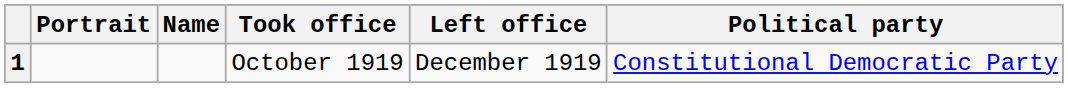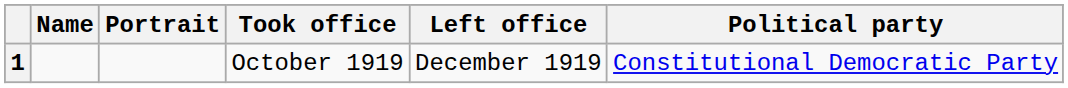columns swapped: Portrait <-> Name
